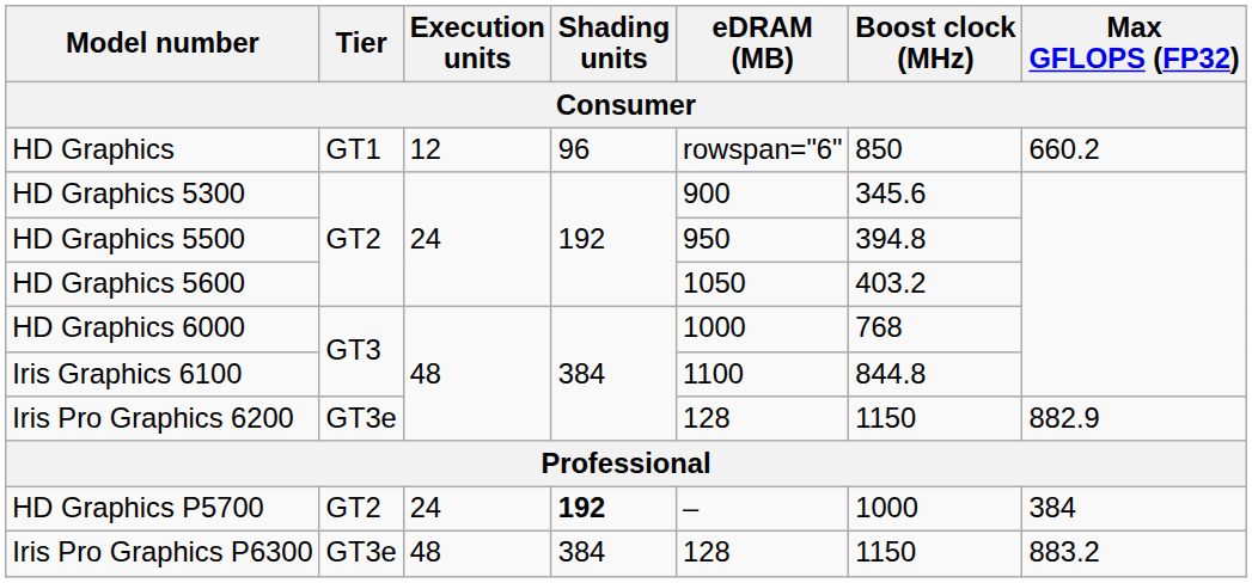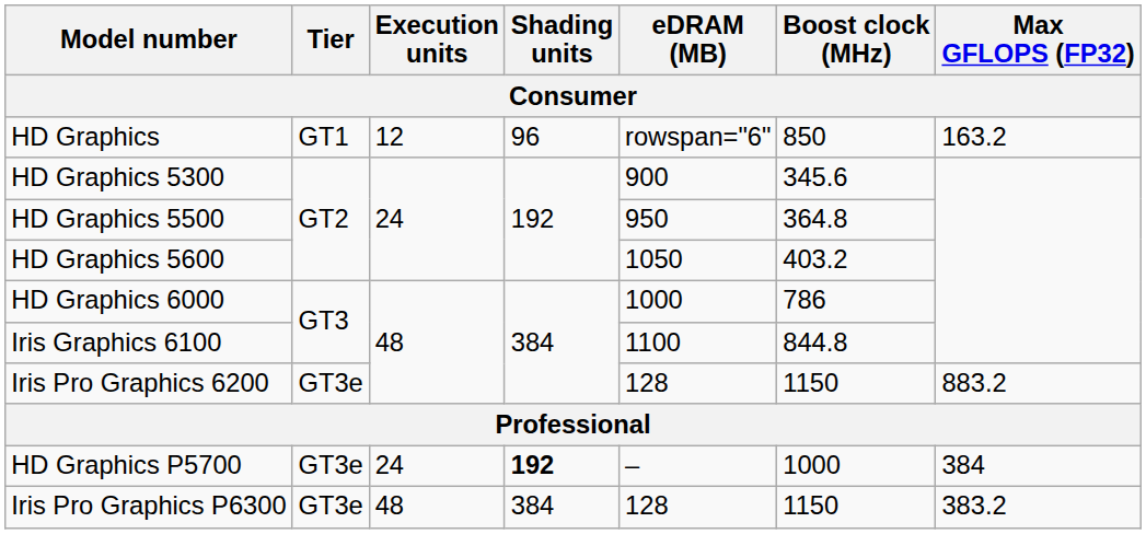HD Graphics | Max GFLOPS (FP32): 660.2 -> 163.2
HD Graphics 5500 | Boost clock (MHz): 394.8 -> 364.8
HD Graphics 6000 | Boost clock (MHz): 768 -> 786
Iris Pro Graphics 6200 | Max GFLOPS (FP32): 882.9 -> 883.2
HD Graphics P5700 | Tier: GT2 -> GT3e
Iris Pro Graphics P6300 | Max GFLOPS (FP32): 883.2 -> 383.2
